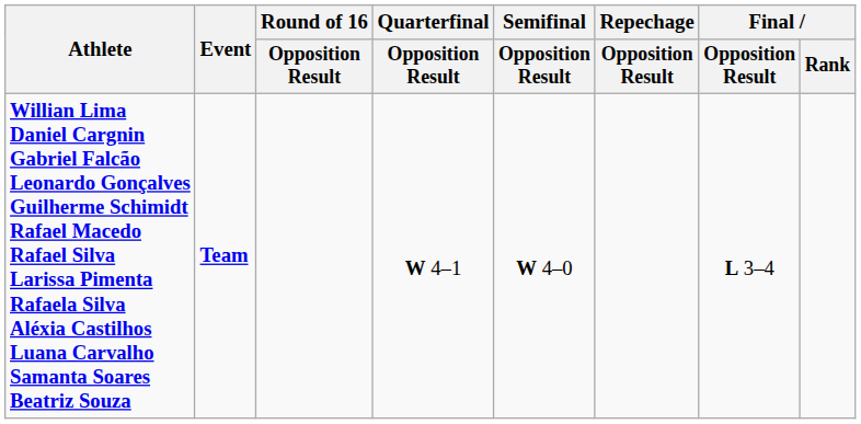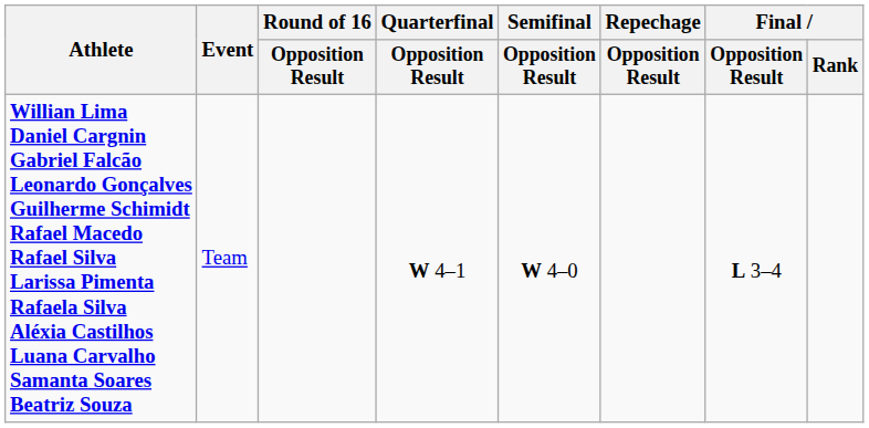row 3 | Event: bold -> normal
